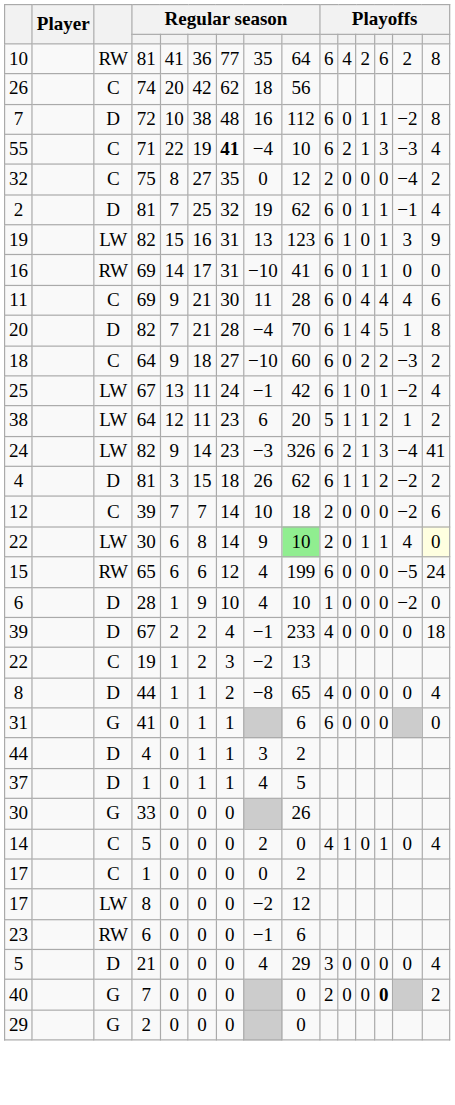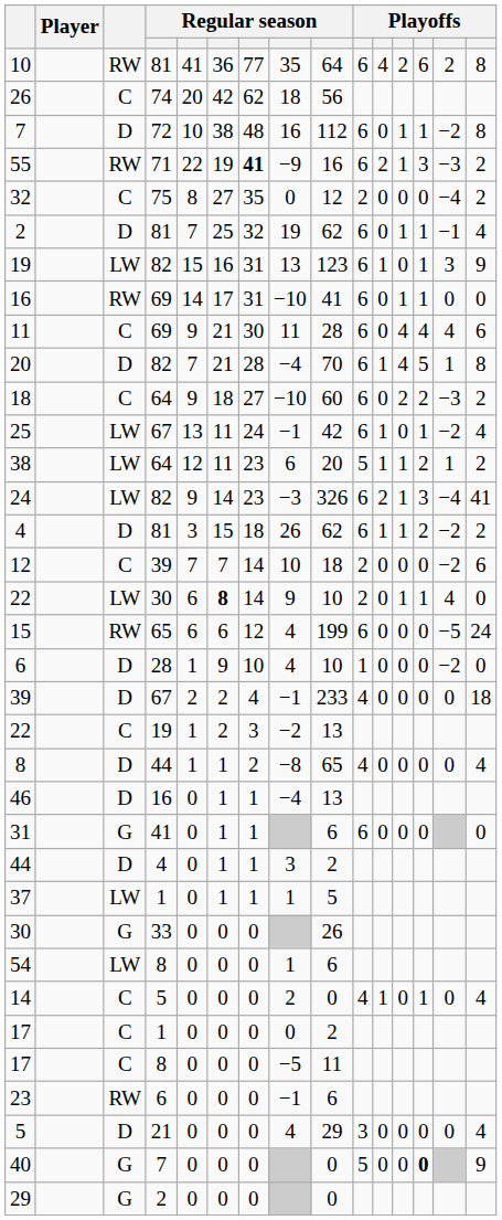55 | column 3: C -> RW
55 | column 8: −4 -> −9
55 | column 9: 10 -> 16
55 | column 15: 4 -> 2
22 / 30 | column 6: normal -> bold
22 / 30 | column 9: lightgreen background -> no background
22 / 30 | column 15: lightyellow background -> no background
+ row: 46 | D | 16 | 0 | 1 | 1 | −4 | 13
37 | column 3: D -> LW
37 | column 8: 4 -> 1
+ row: 54 | LW | 8 | 0 | 0 | 0 | 1 | 6
17 / 8 | column 3: LW -> C
17 / 8 | column 8: −2 -> −5
17 / 8 | column 9: 12 -> 11
40 | column 10: 2 -> 5
40 | column 15: 2 -> 9
